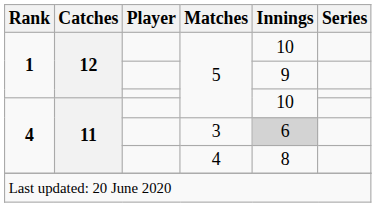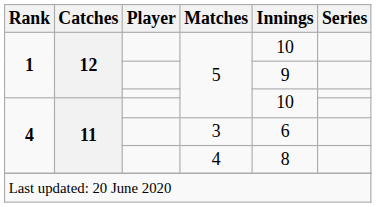3 | Innings: lightgrey background -> no background
